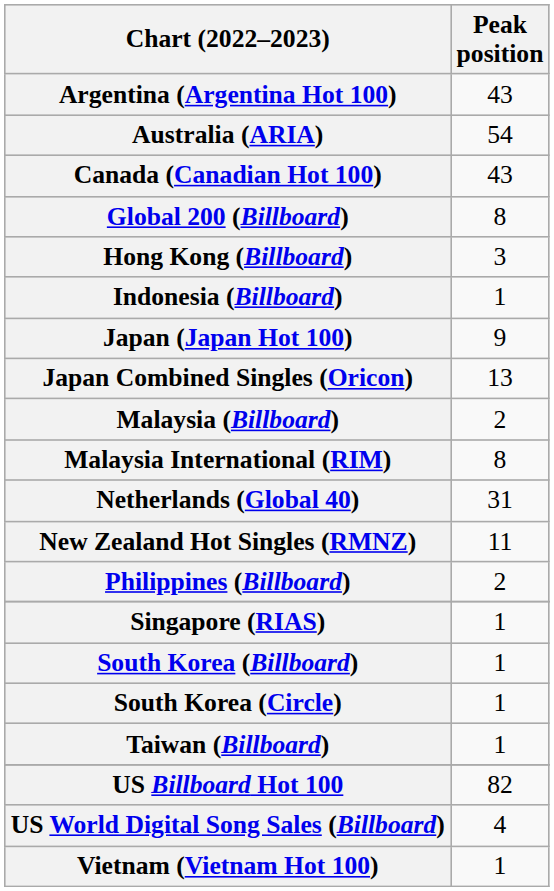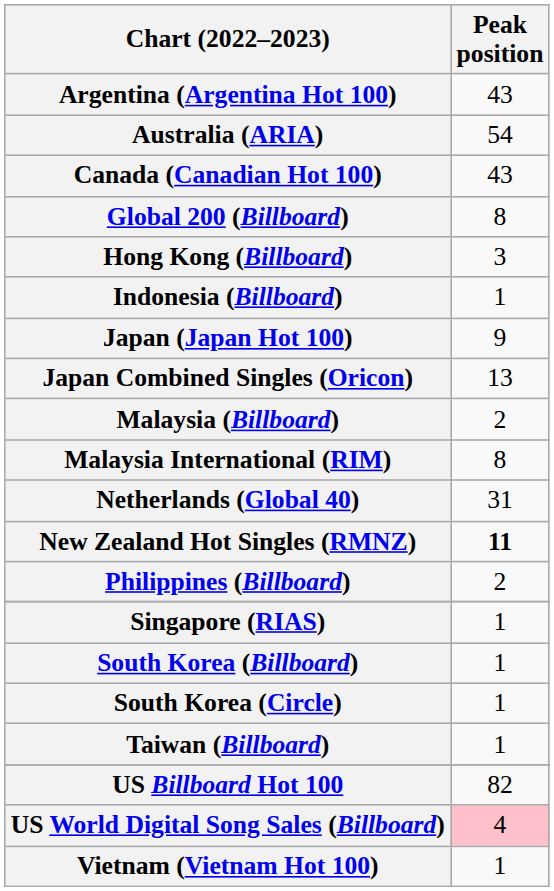New Zealand Hot Singles (RMNZ) | Peak position: normal -> bold
US World Digital Song Sales (Billboard) | Peak position: no background -> pink background
